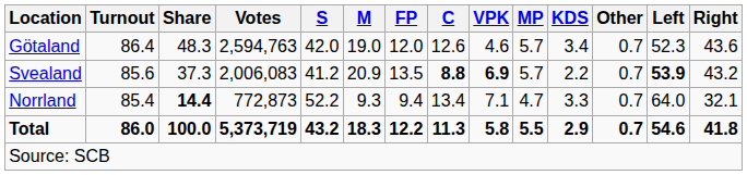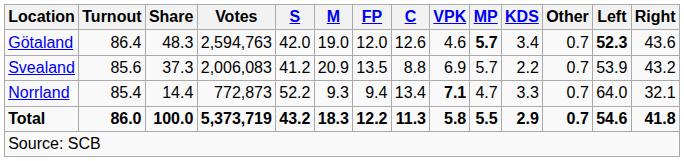Götaland | MP: normal -> bold
Götaland | Left: normal -> bold
Svealand | C: bold -> normal
Svealand | VPK: bold -> normal
Svealand | Left: bold -> normal
Norrland | Share: bold -> normal
Norrland | VPK: normal -> bold
